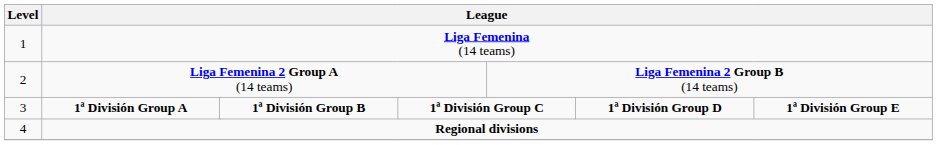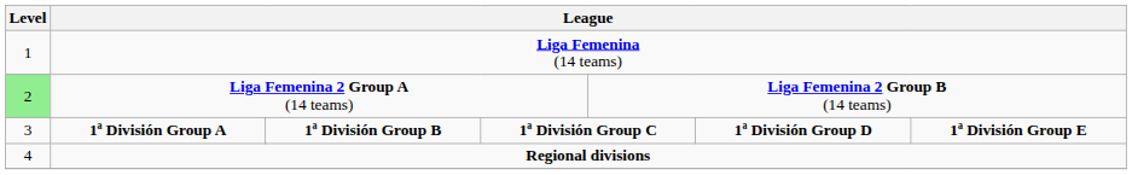Liga Femenina 2 Group A (14 teams) | Level: no background -> lightgreen background
